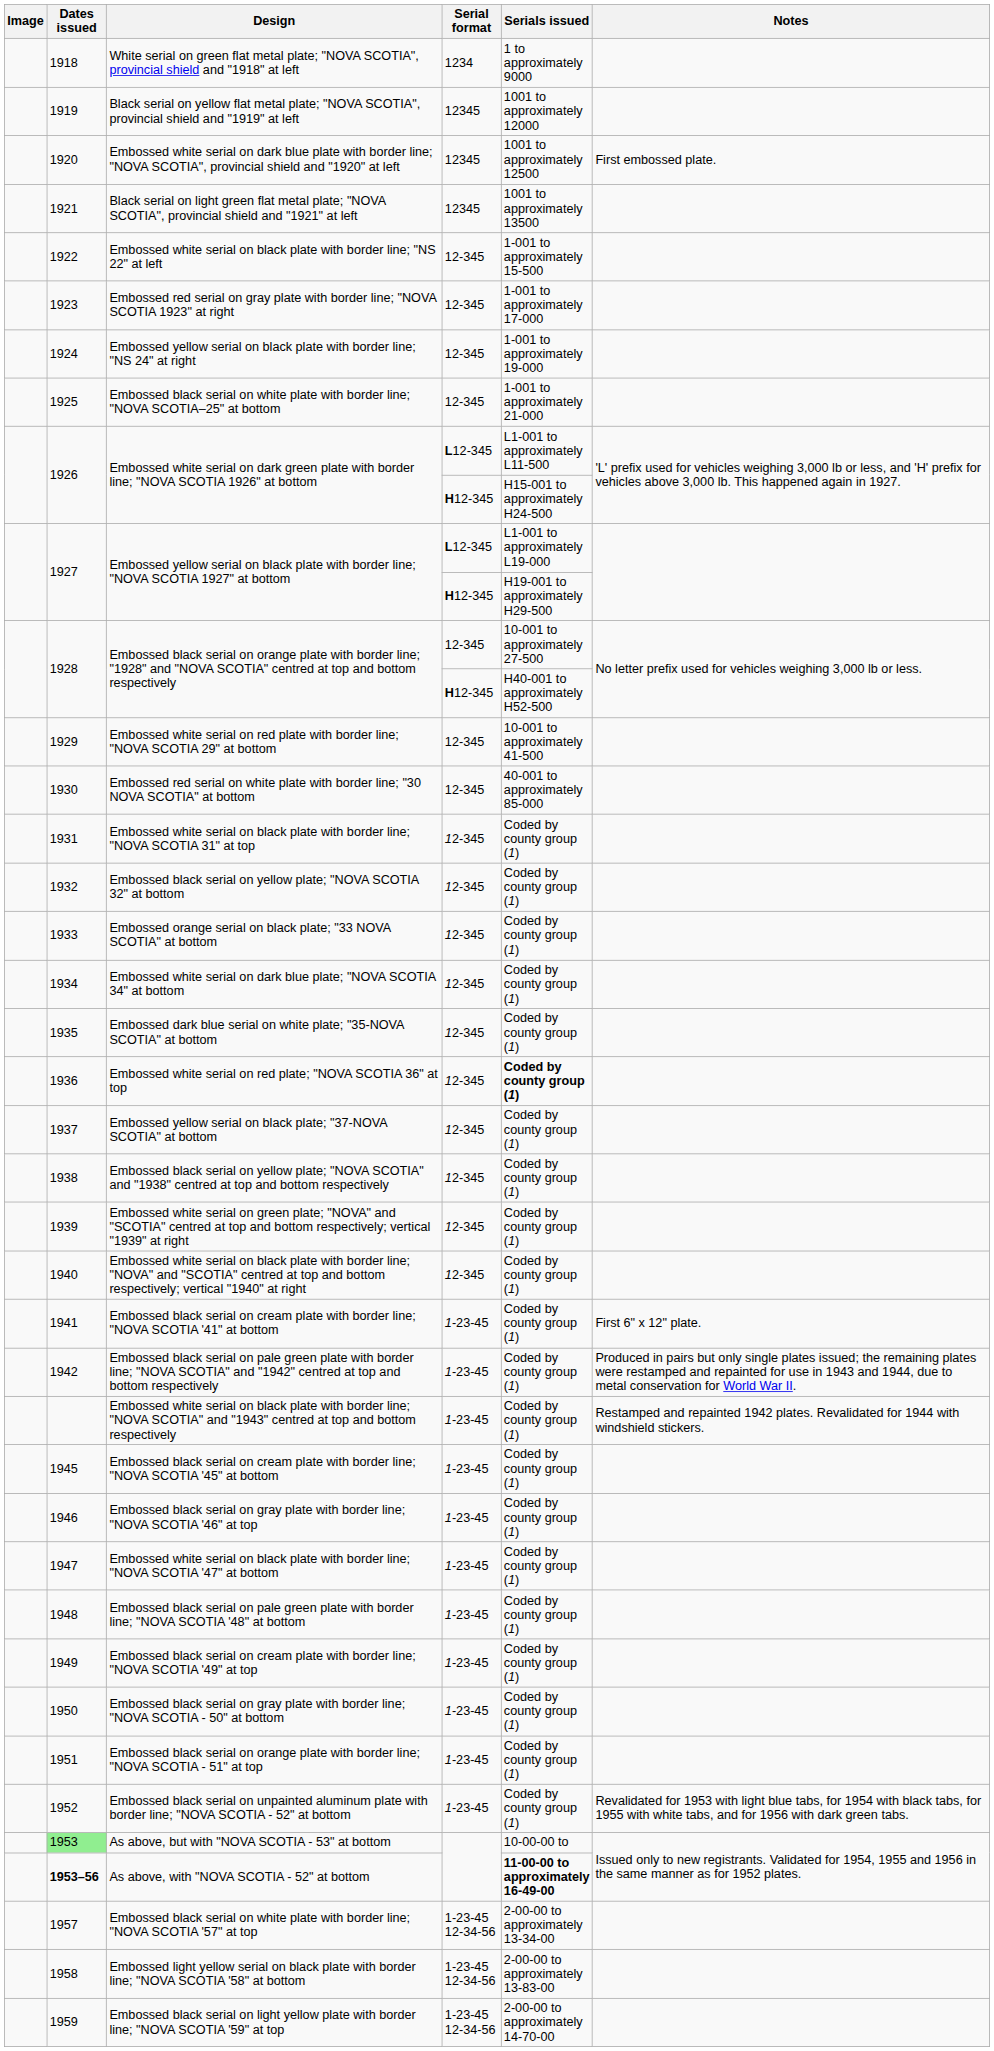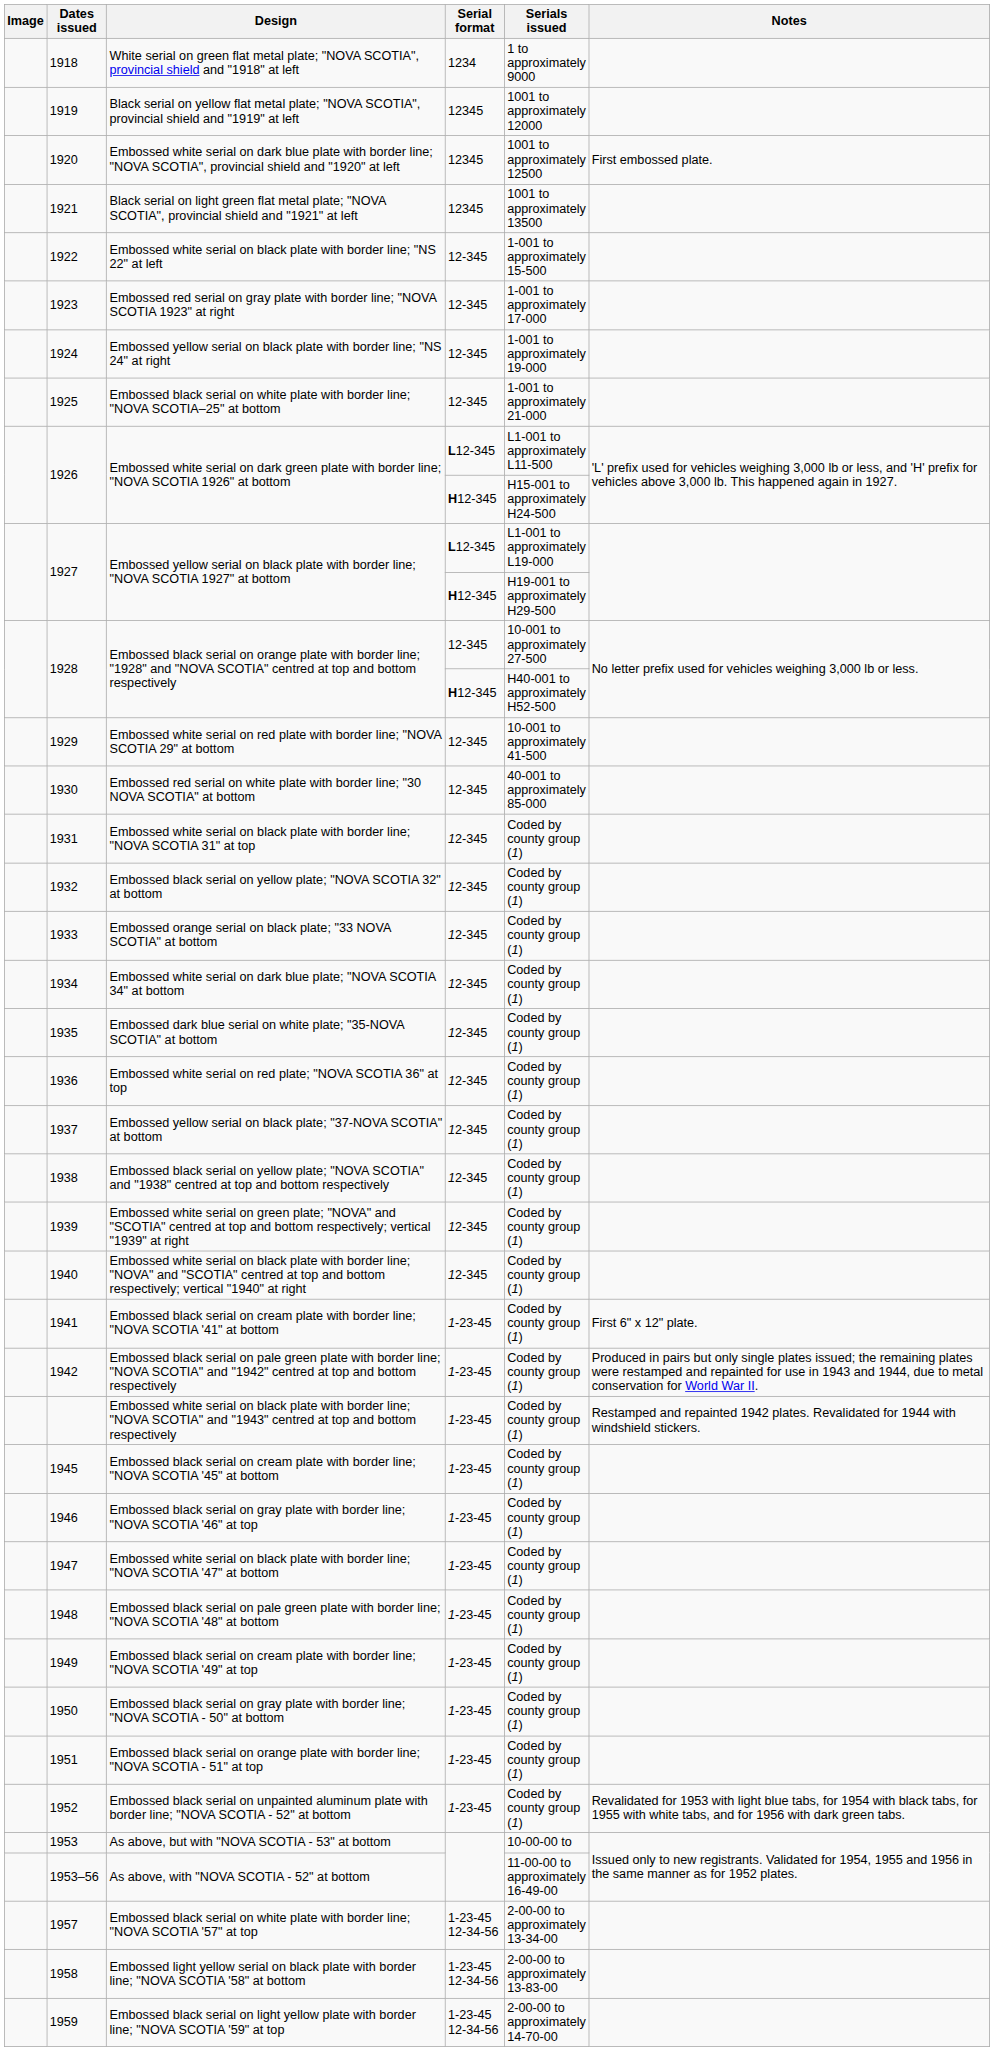Embossed white serial on red plate; "NOVA SCOTIA 36" at top | Serials issued: bold -> normal
As above, but with "NOVA SCOTIA - 53" at bottom | Dates issued: lightgreen background -> no background
As above, with "NOVA SCOTIA - 52" at bottom | Dates issued: bold -> normal
As above, with "NOVA SCOTIA - 52" at bottom | Serials issued: bold -> normal
